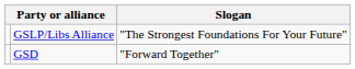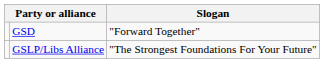rows swapped: GSLP/Libs Alliance <-> GSD
